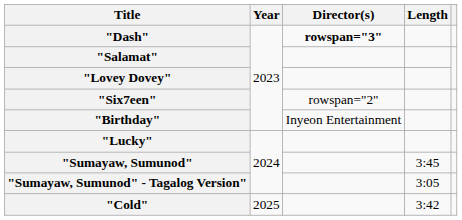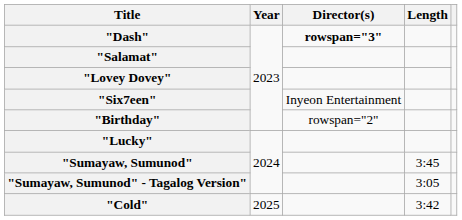"Six7een" | Director(s): rowspan="2" -> Inyeon Entertainment
"Birthday" | Director(s): Inyeon Entertainment -> rowspan="2"
